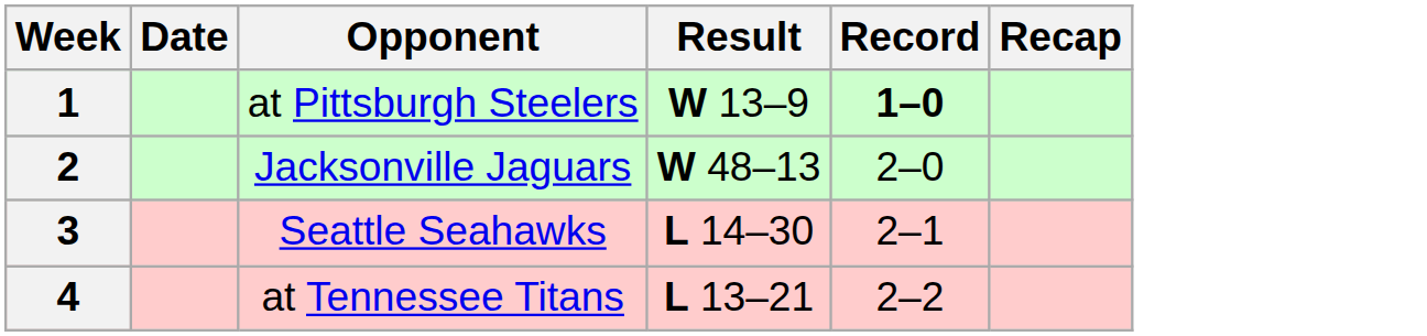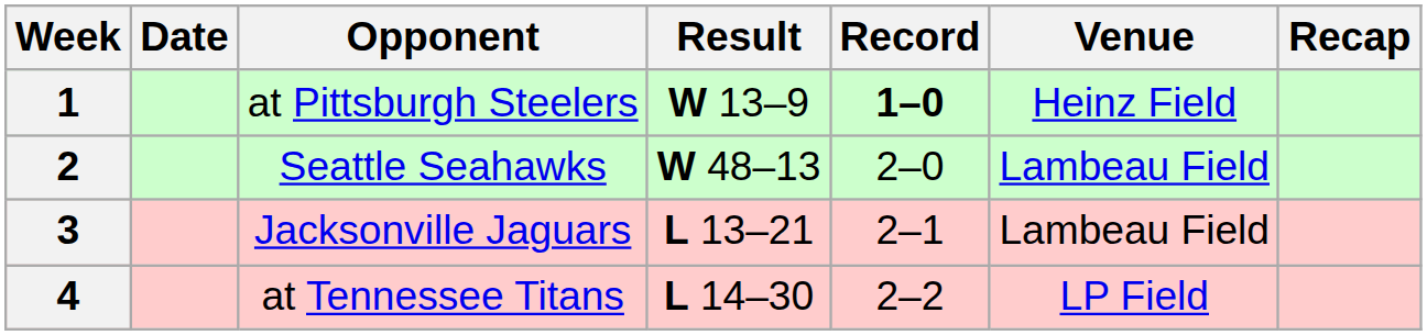+ column: Venue | Heinz Field | Lambeau Field | Lambeau Field | LP Field
2 | Opponent: Jacksonville Jaguars -> Seattle Seahawks
3 | Opponent: Seattle Seahawks -> Jacksonville Jaguars
3 | Result: L 14–30 -> L 13–21
4 | Result: L 13–21 -> L 14–30
